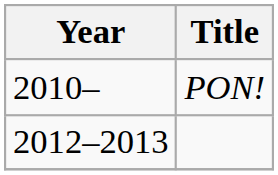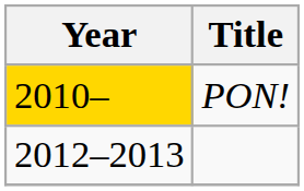row 2 | Year: no background -> gold background
